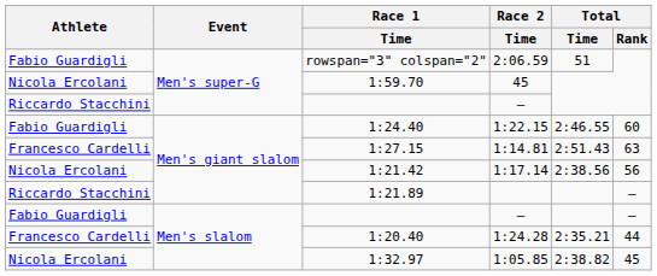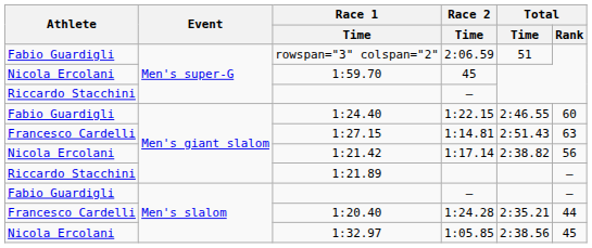1:21.42 | Total / Time: 2:38.56 -> 2:38.82
1:32.97 | Total / Time: 2:38.82 -> 2:38.56
